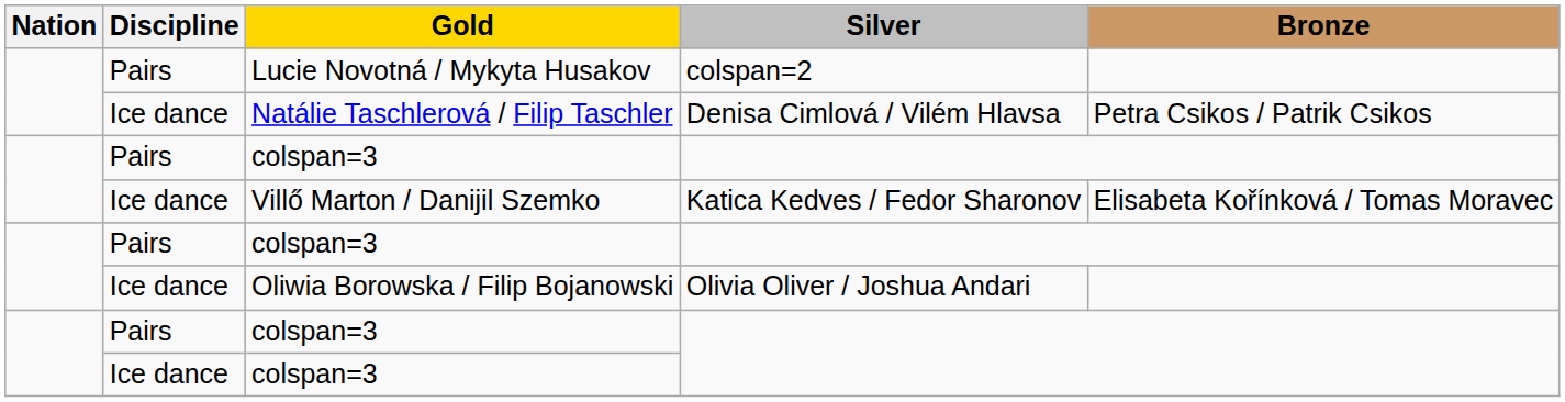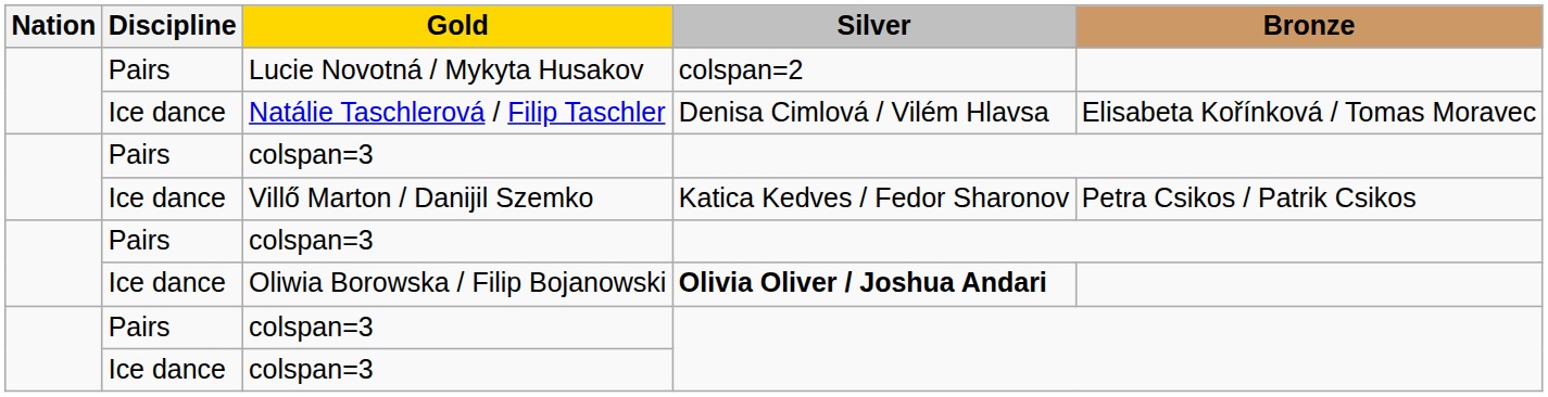Natálie Taschlerová / Filip Taschler | Bronze: Petra Csikos / Patrik Csikos -> Elisabeta Kořínková / Tomas Moravec
Villő Marton / Danijil Szemko | Bronze: Elisabeta Kořínková / Tomas Moravec -> Petra Csikos / Patrik Csikos
Oliwia Borowska / Filip Bojanowski | Silver: normal -> bold
